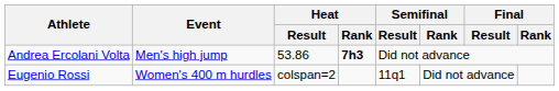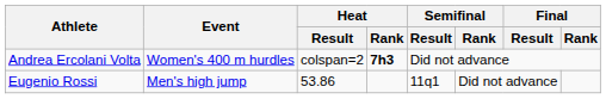Andrea Ercolani Volta | Event: Men's high jump -> Women's 400 m hurdles
Andrea Ercolani Volta | Heat / Result: 53.86 -> colspan=2
Eugenio Rossi | Event: Women's 400 m hurdles -> Men's high jump
Eugenio Rossi | Heat / Result: colspan=2 -> 53.86
